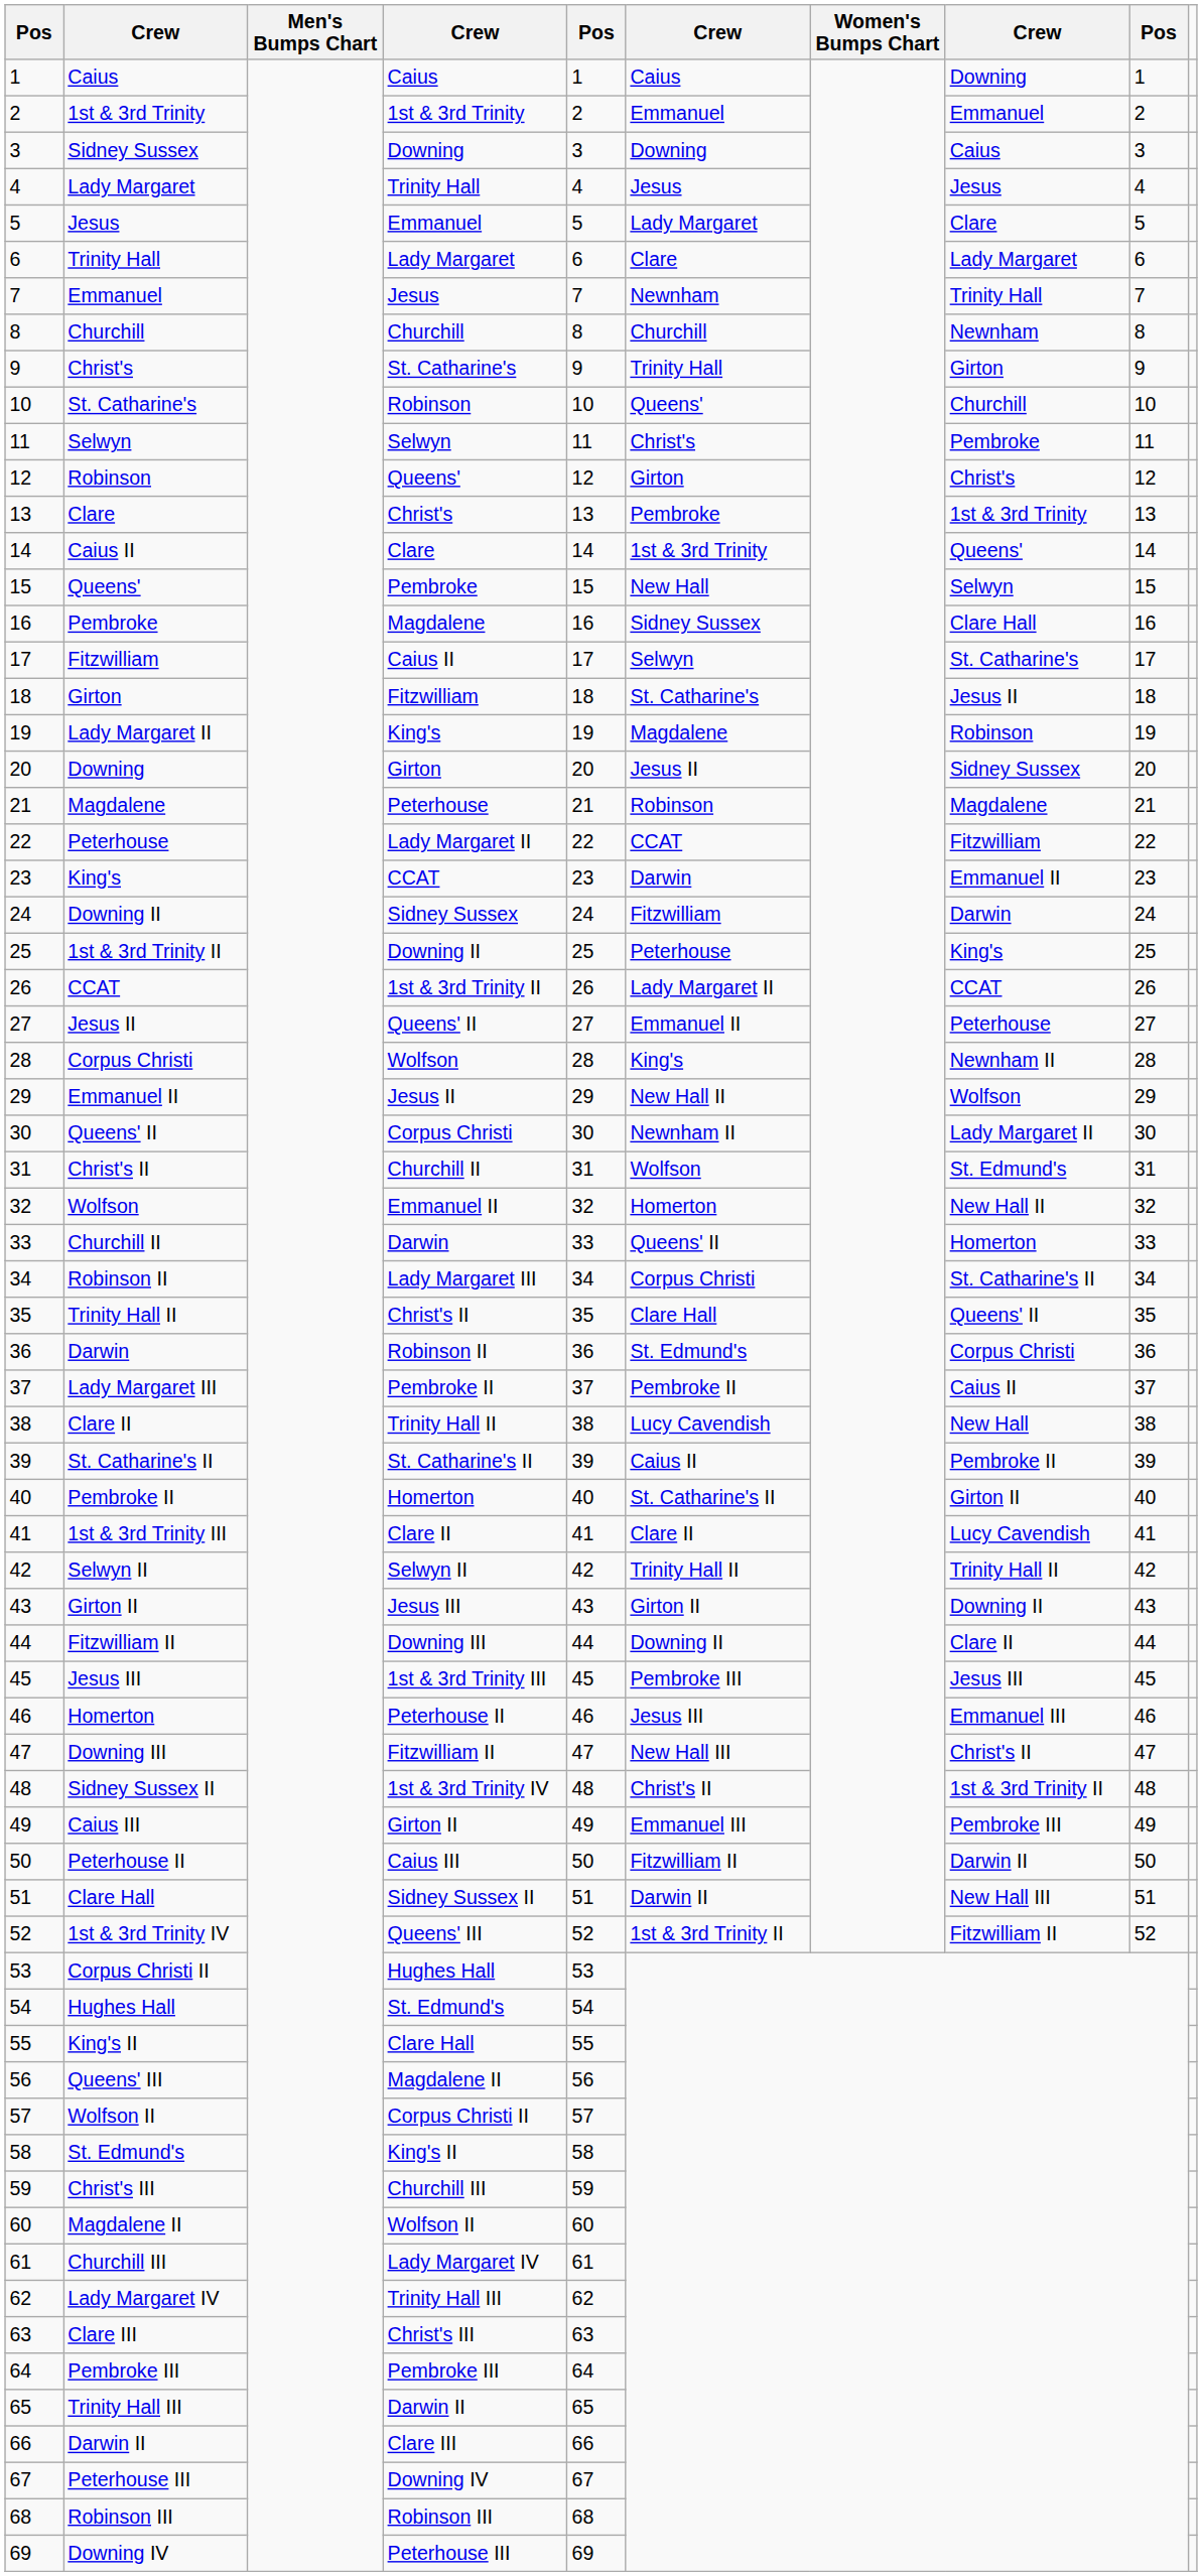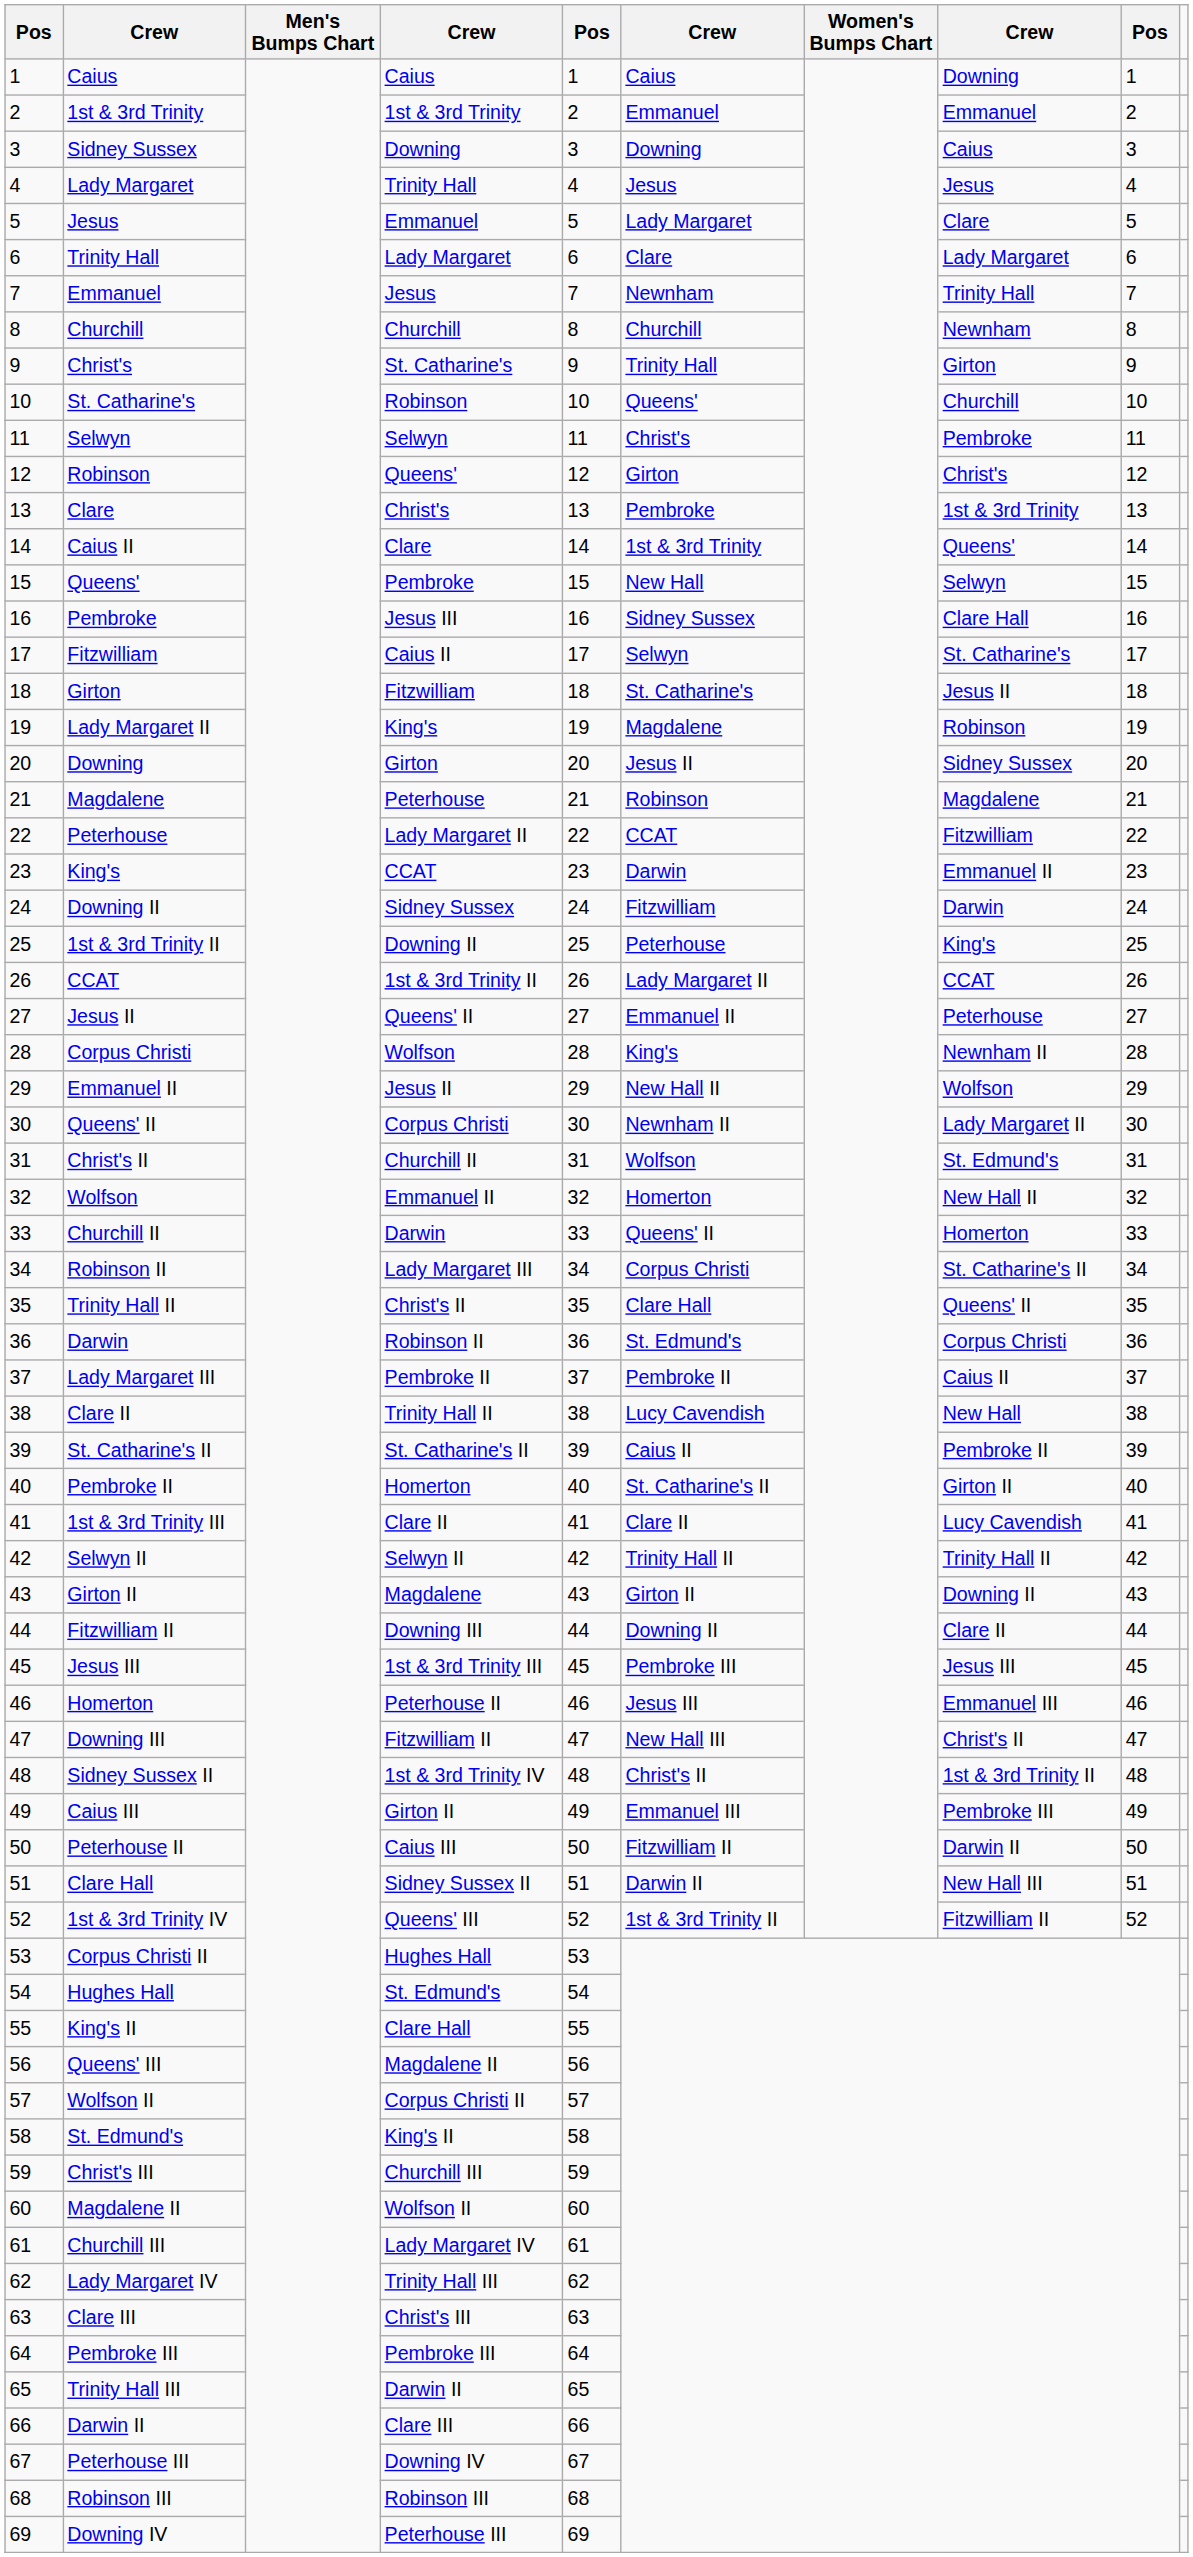row 17 | column 4: Magdalene -> Jesus III
row 44 | column 4: Jesus III -> Magdalene
